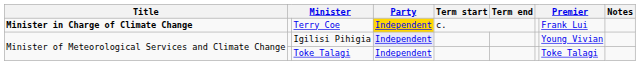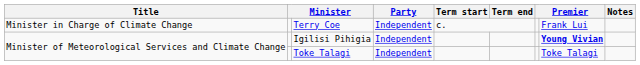Terry Coe | Title: bold -> normal
Terry Coe | Party: gold background -> no background
Igilisi Pihigia | Party: lavender background -> no background
Igilisi Pihigia | column 8: normal -> bold
